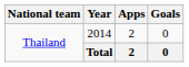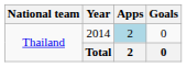Thailand / 2014 | Apps: no background -> lightblue background
